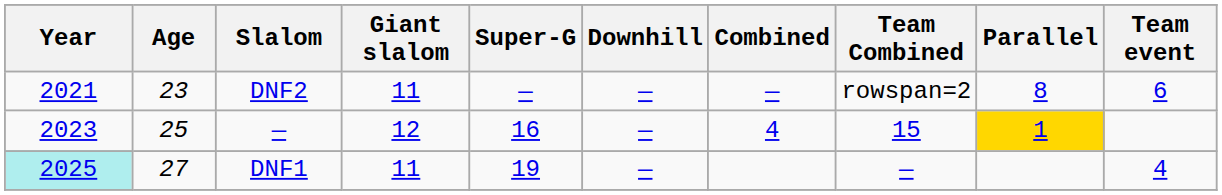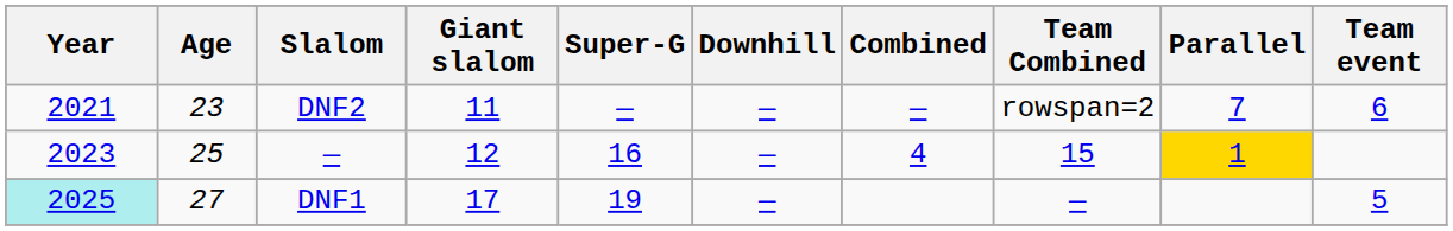DNF2 | Parallel: 8 -> 7
DNF1 | Giant slalom: 11 -> 17
DNF1 | Team event: 4 -> 5
